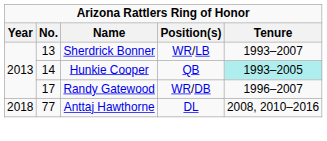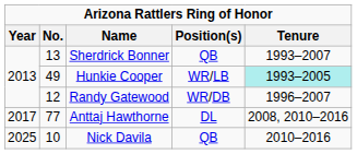Sherdrick Bonner | Position(s): WR/LB -> QB
Hunkie Cooper | No.: 14 -> 49
Hunkie Cooper | Position(s): QB -> WR/LB
Randy Gatewood | No.: 17 -> 12
Anttaj Hawthorne | Year: 2018 -> 2017
+ row: 2025 | 10 | Nick Davila | QB | 2010–2016
